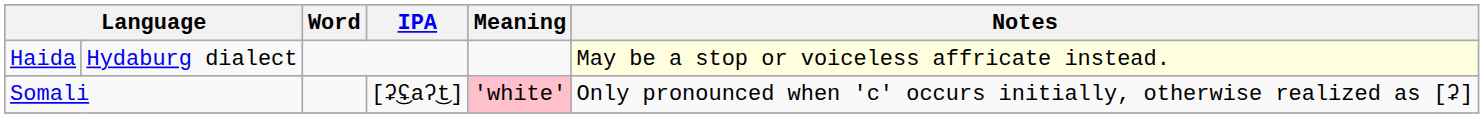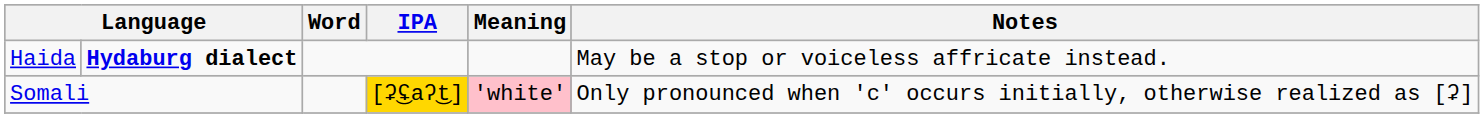Haida | column 2: normal -> bold
Haida | Notes: lightyellow background -> no background
Somali | IPA: no background -> gold background
